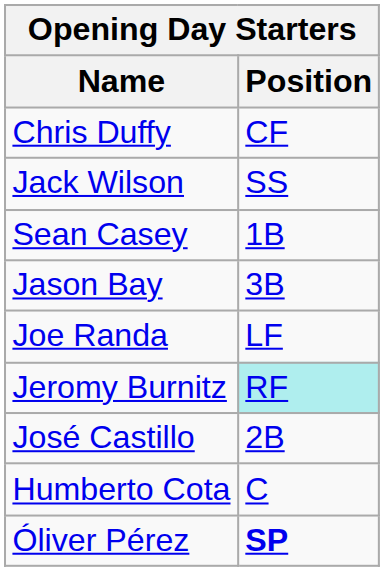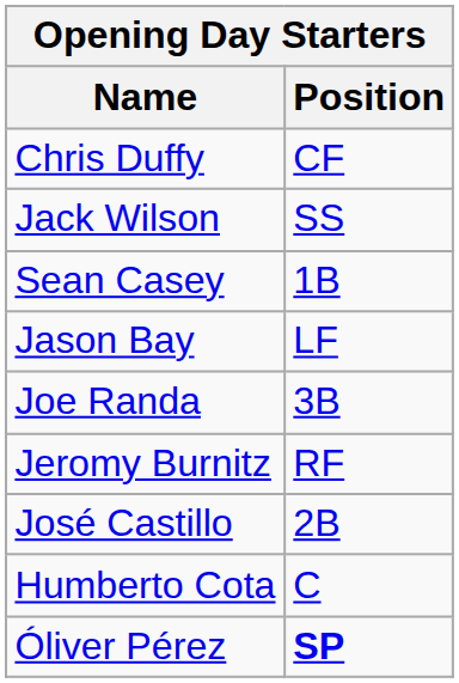Jason Bay | Position: 3B -> LF
Joe Randa | Position: LF -> 3B
Jeromy Burnitz | Position: paleturquoise background -> no background
